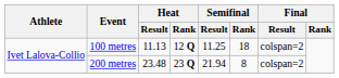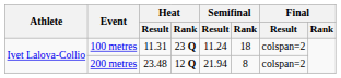100 metres | Heat / Result: 11.13 -> 11.31
100 metres | Heat / Rank: 12 Q -> 23 Q
100 metres | Semifinal / Result: 11.25 -> 11.24
200 metres | Heat / Rank: 23 Q -> 12 Q
